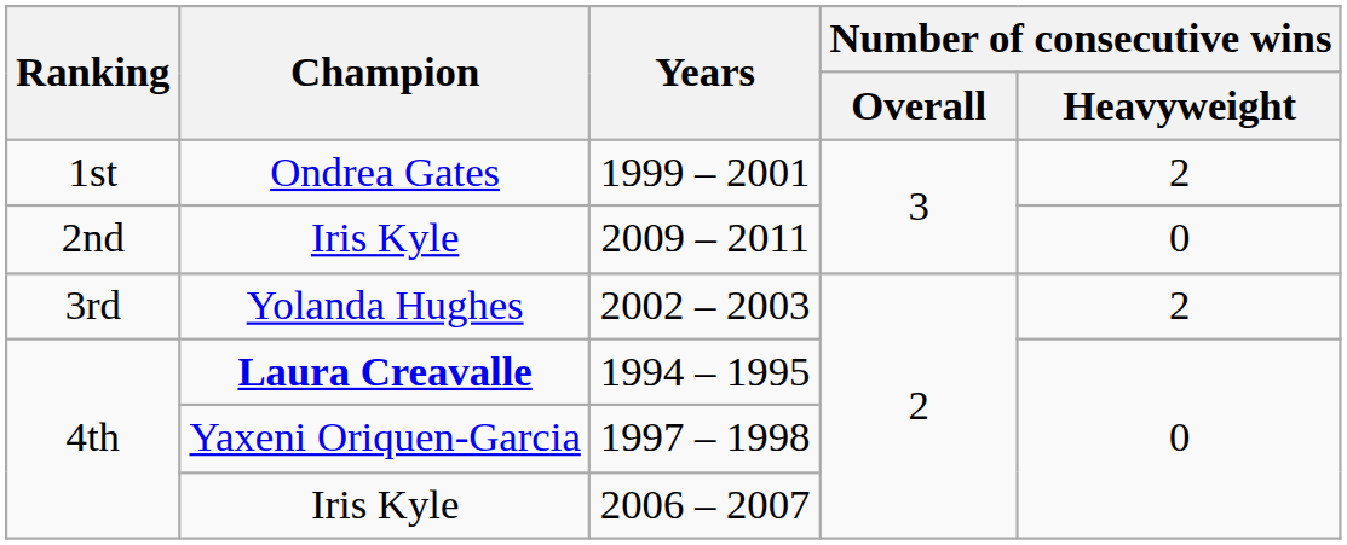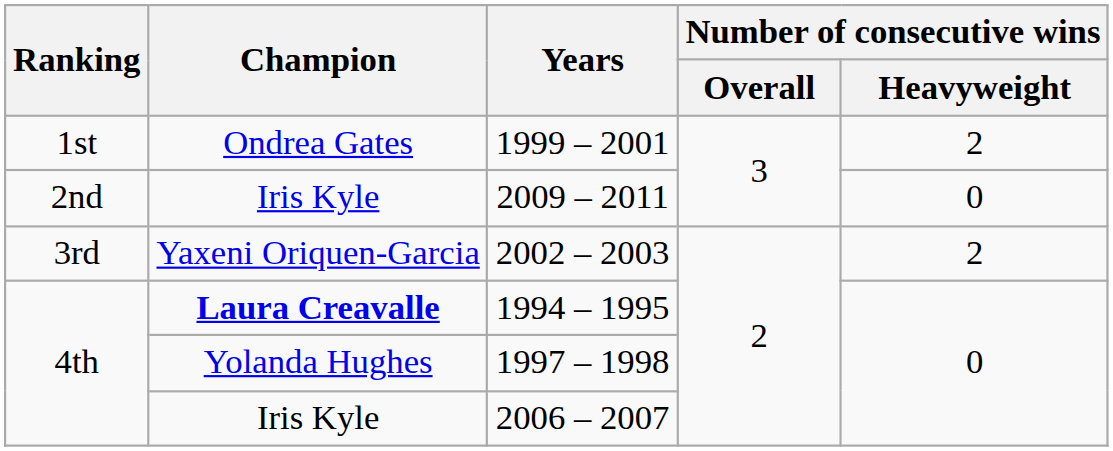2002 – 2003 | Champion: Yolanda Hughes -> Yaxeni Oriquen-Garcia
1997 – 1998 | Champion: Yaxeni Oriquen-Garcia -> Yolanda Hughes
